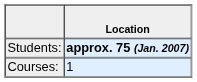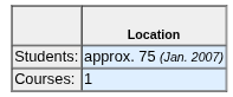Students: | column 2: bold -> normal
